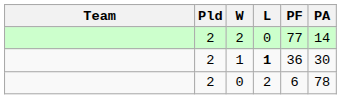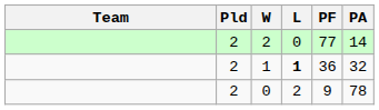row 3 | PA: 30 -> 32
row 4 | PF: 6 -> 9
